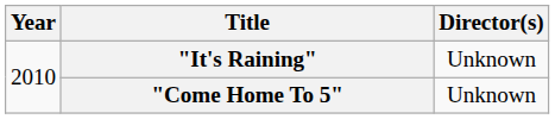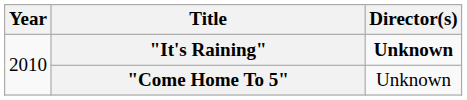"It's Raining" | Director(s): normal -> bold
